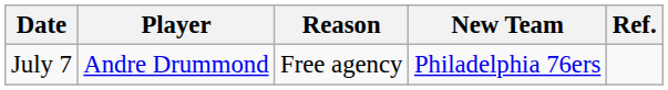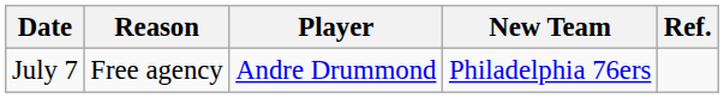columns swapped: Player <-> Reason
